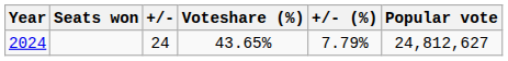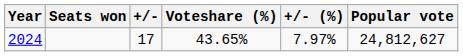2024 | +/-: 24 -> 17
2024 | +/- (%): 7.79% -> 7.97%
